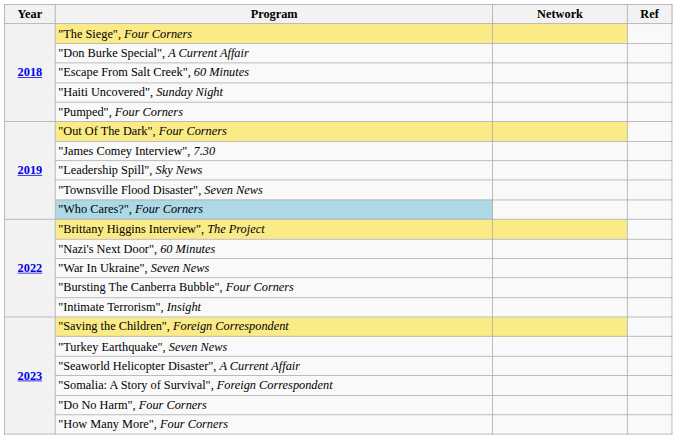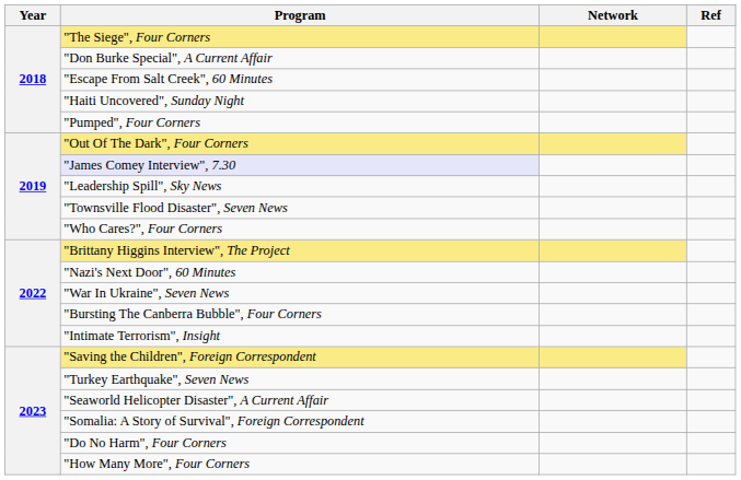"James Comey Interview", 7.30 | Program: no background -> lavender background
"Who Cares?", Four Corners | Program: lightblue background -> no background
